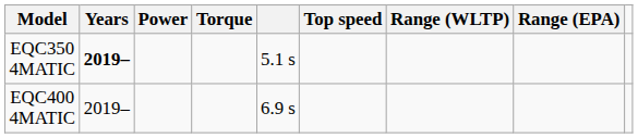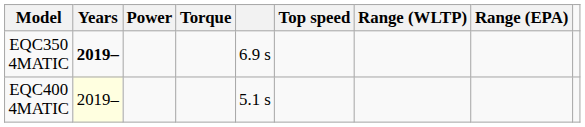EQC350 4MATIC | column 5: 5.1 s -> 6.9 s
EQC400 4MATIC | Years: no background -> lightyellow background
EQC400 4MATIC | column 5: 6.9 s -> 5.1 s
